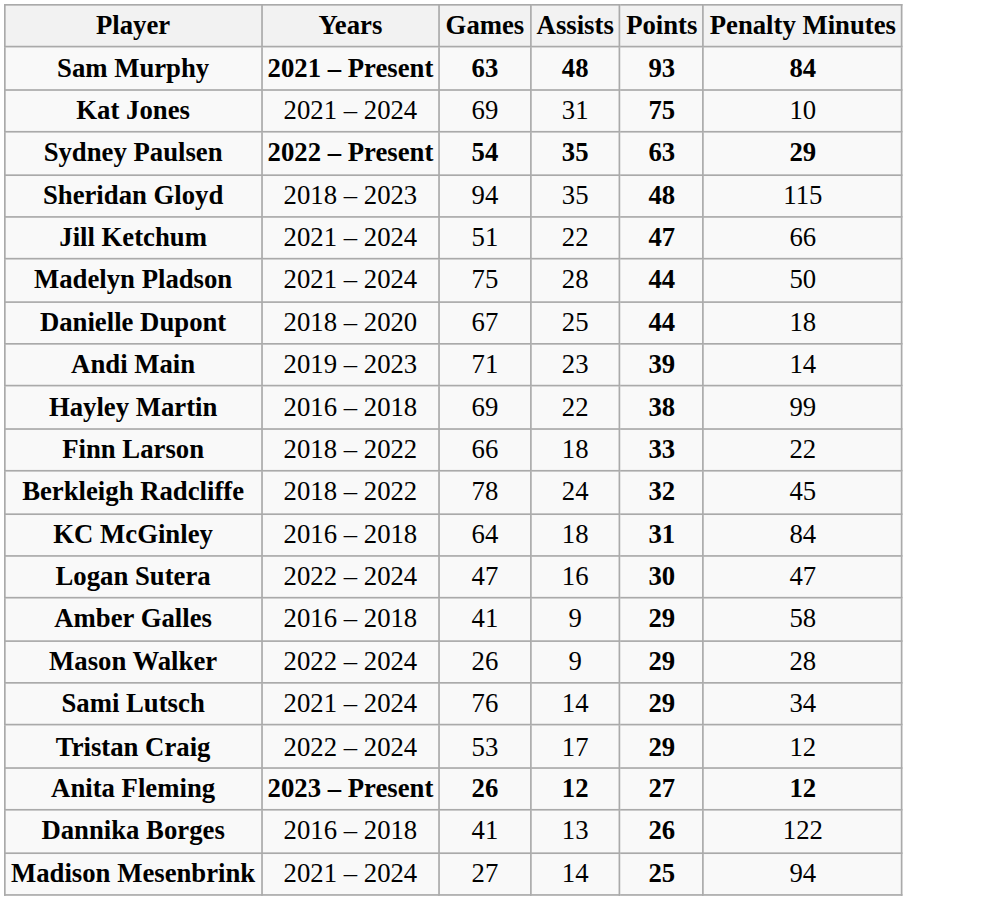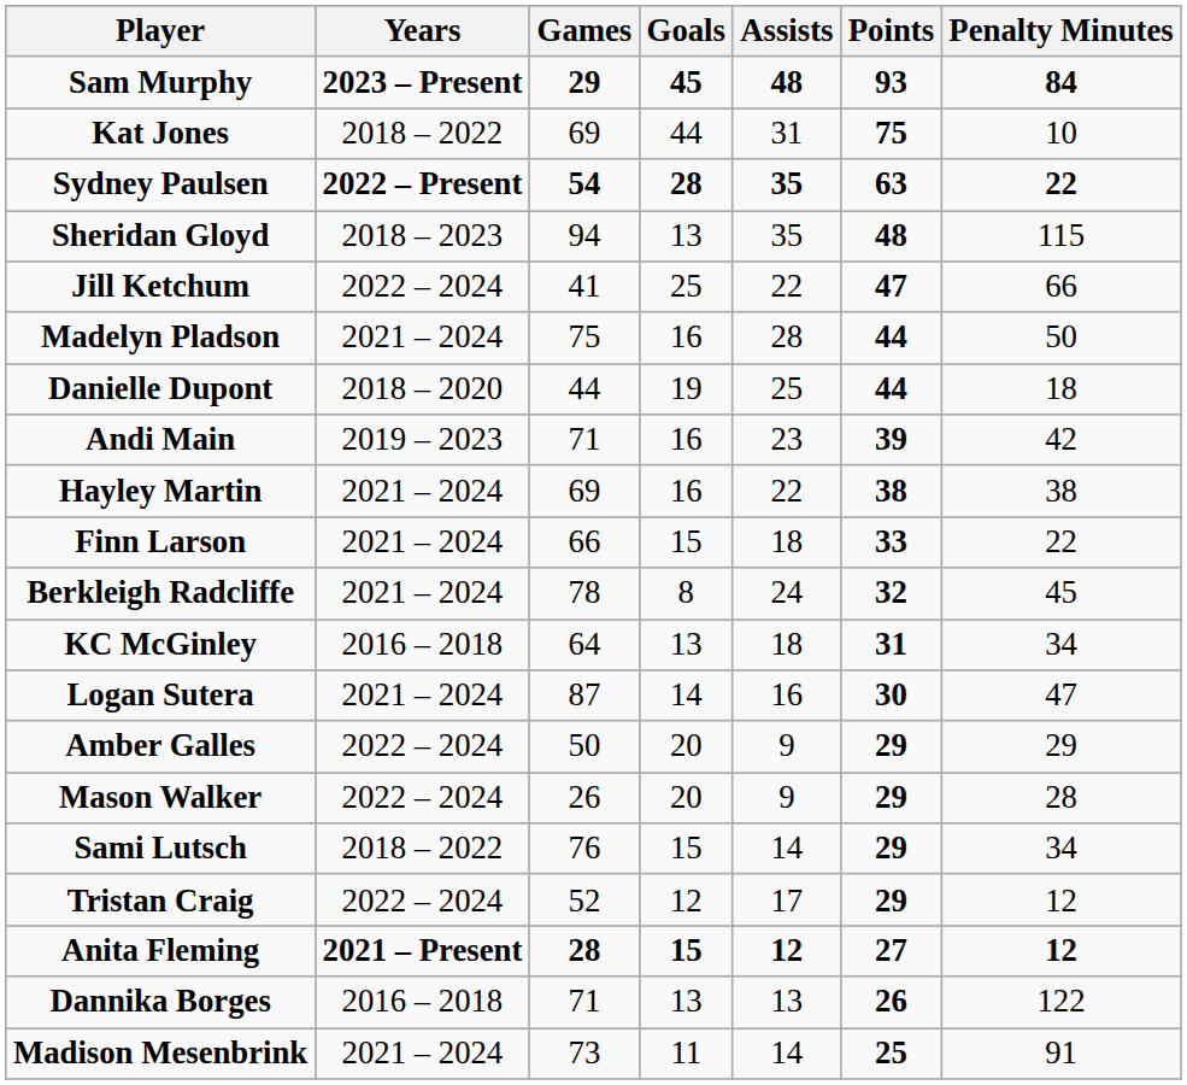+ column: Goals | 45 | 44 | 28 | 13 | 25 | 16 | 19 | 16 | 16 | 15 | 8 | 13 | 14 | 20 | 20 | 15 | 12 | 15 | 13 | 11
Sam Murphy | Years: 2021 – Present -> 2023 – Present
Sam Murphy | Games: 63 -> 29
Kat Jones | Years: 2021 – 2024 -> 2018 – 2022
Sydney Paulsen | Penalty Minutes: 29 -> 22
Jill Ketchum | Years: 2021 – 2024 -> 2022 – 2024
Jill Ketchum | Games: 51 -> 41
Danielle Dupont | Games: 67 -> 44
Andi Main | Penalty Minutes: 14 -> 42
Hayley Martin | Years: 2016 – 2018 -> 2021 – 2024
Hayley Martin | Penalty Minutes: 99 -> 38
Finn Larson | Years: 2018 – 2022 -> 2021 – 2024
Berkleigh Radcliffe | Years: 2018 – 2022 -> 2021 – 2024
KC McGinley | Penalty Minutes: 84 -> 34
Logan Sutera | Years: 2022 – 2024 -> 2021 – 2024
Logan Sutera | Games: 47 -> 87
Amber Galles | Years: 2016 – 2018 -> 2022 – 2024
Amber Galles | Games: 41 -> 50
Amber Galles | Penalty Minutes: 58 -> 29
Sami Lutsch | Years: 2021 – 2024 -> 2018 – 2022
Tristan Craig | Games: 53 -> 52
Anita Fleming | Years: 2023 – Present -> 2021 – Present
Anita Fleming | Games: 26 -> 28
Dannika Borges | Games: 41 -> 71
Madison Mesenbrink | Games: 27 -> 73
Madison Mesenbrink | Penalty Minutes: 94 -> 91
